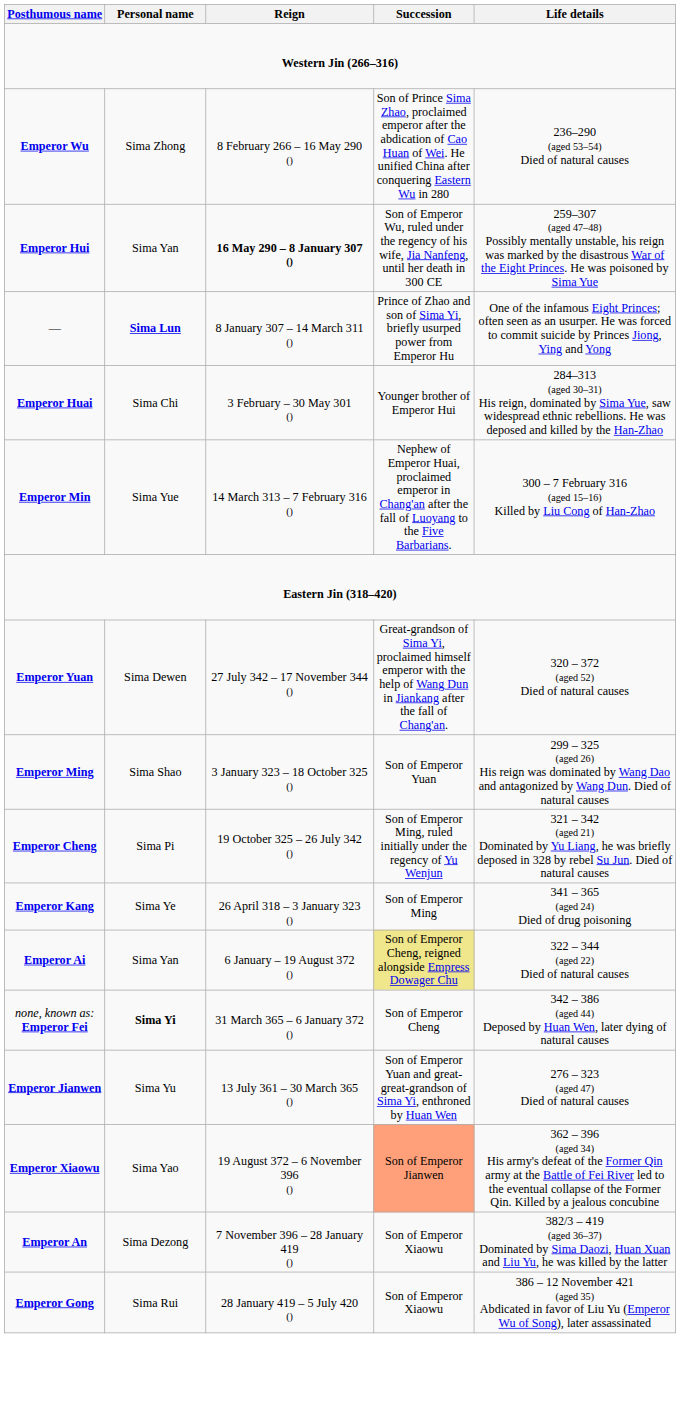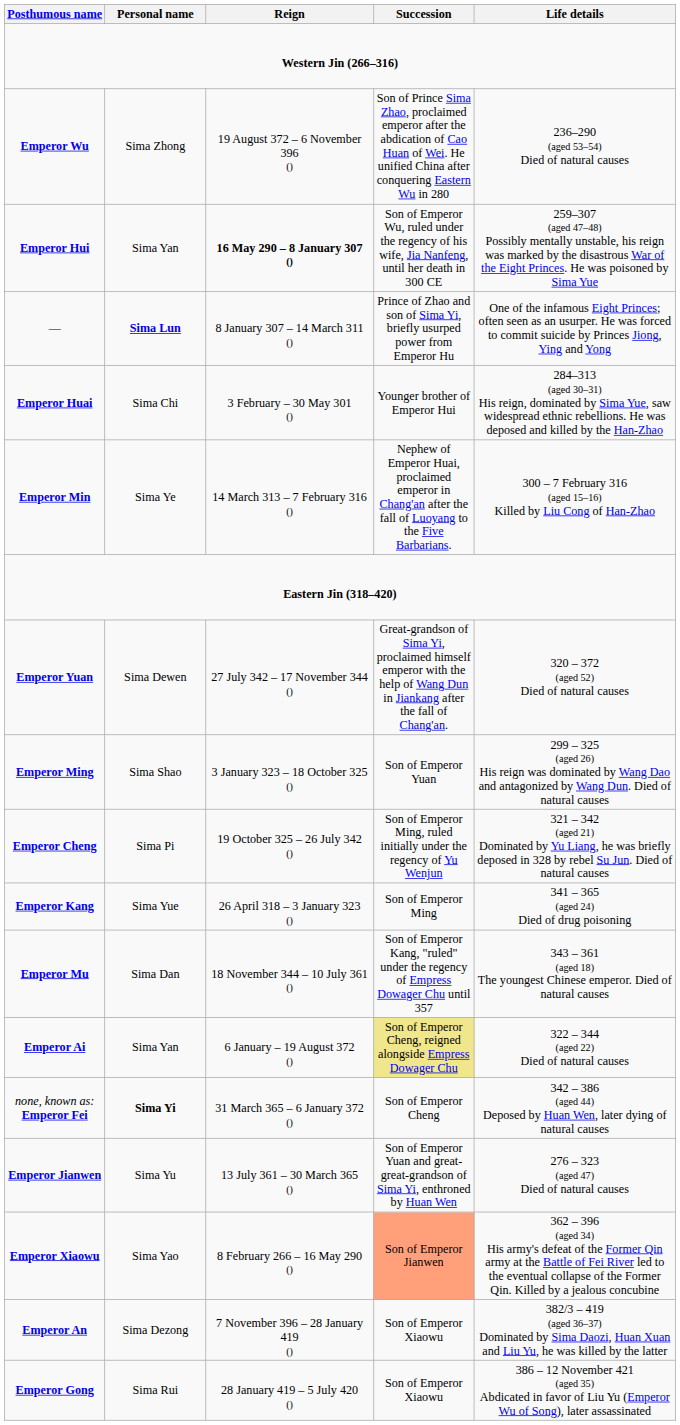Emperor Wu | Reign: 8 February 266 – 16 May 290 () -> 19 August 372 – 6 November 396 ()
Emperor Min | Personal name: Sima Yue -> Sima Ye
Emperor Kang | Personal name: Sima Ye -> Sima Yue
+ row: Emperor Mu | Sima Dan | 18 November 344 – 10 July 361 () | Son of Emperor Kang, "ruled" under the regency of Empress Dowager Chu until 357 | 343 – 361 (aged 18) The youngest Chinese emperor. Died of natural causes
Emperor Xiaowu | Reign: 19 August 372 – 6 November 396 () -> 8 February 266 – 16 May 290 ()
